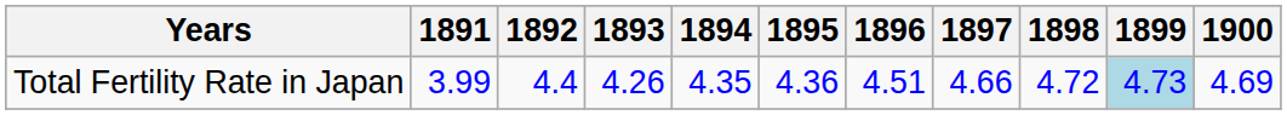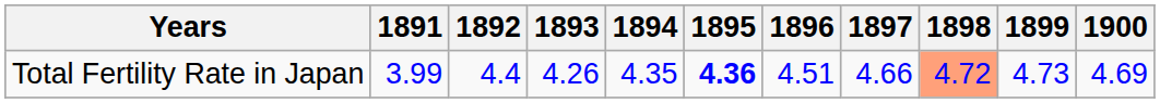row 2 | 1895: normal -> bold
row 2 | 1898: no background -> lightsalmon background
row 2 | 1899: lightblue background -> no background
